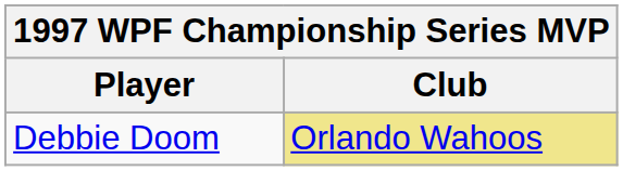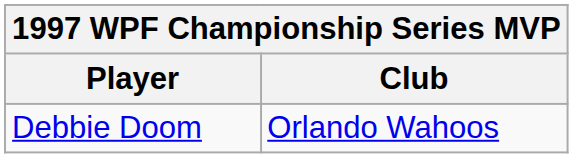Debbie Doom | Club: khaki background -> no background
